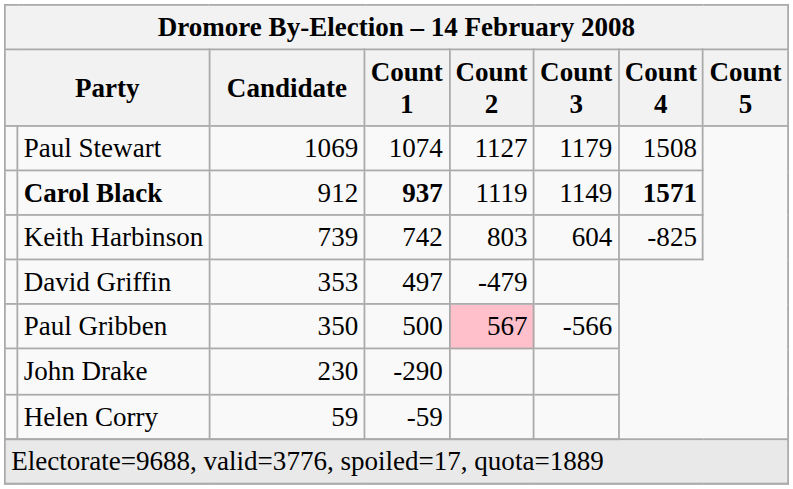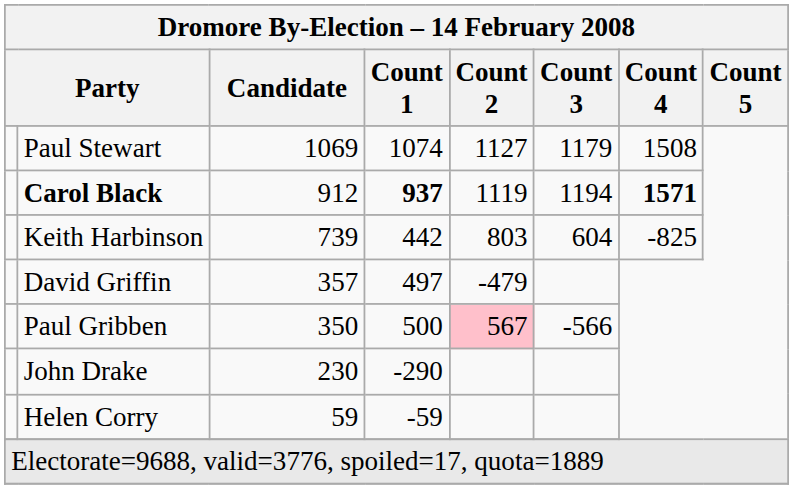Carol Black | Count 3: 1149 -> 1194
Keith Harbinson | Count 1: 742 -> 442
David Griffin | Candidate: 353 -> 357
